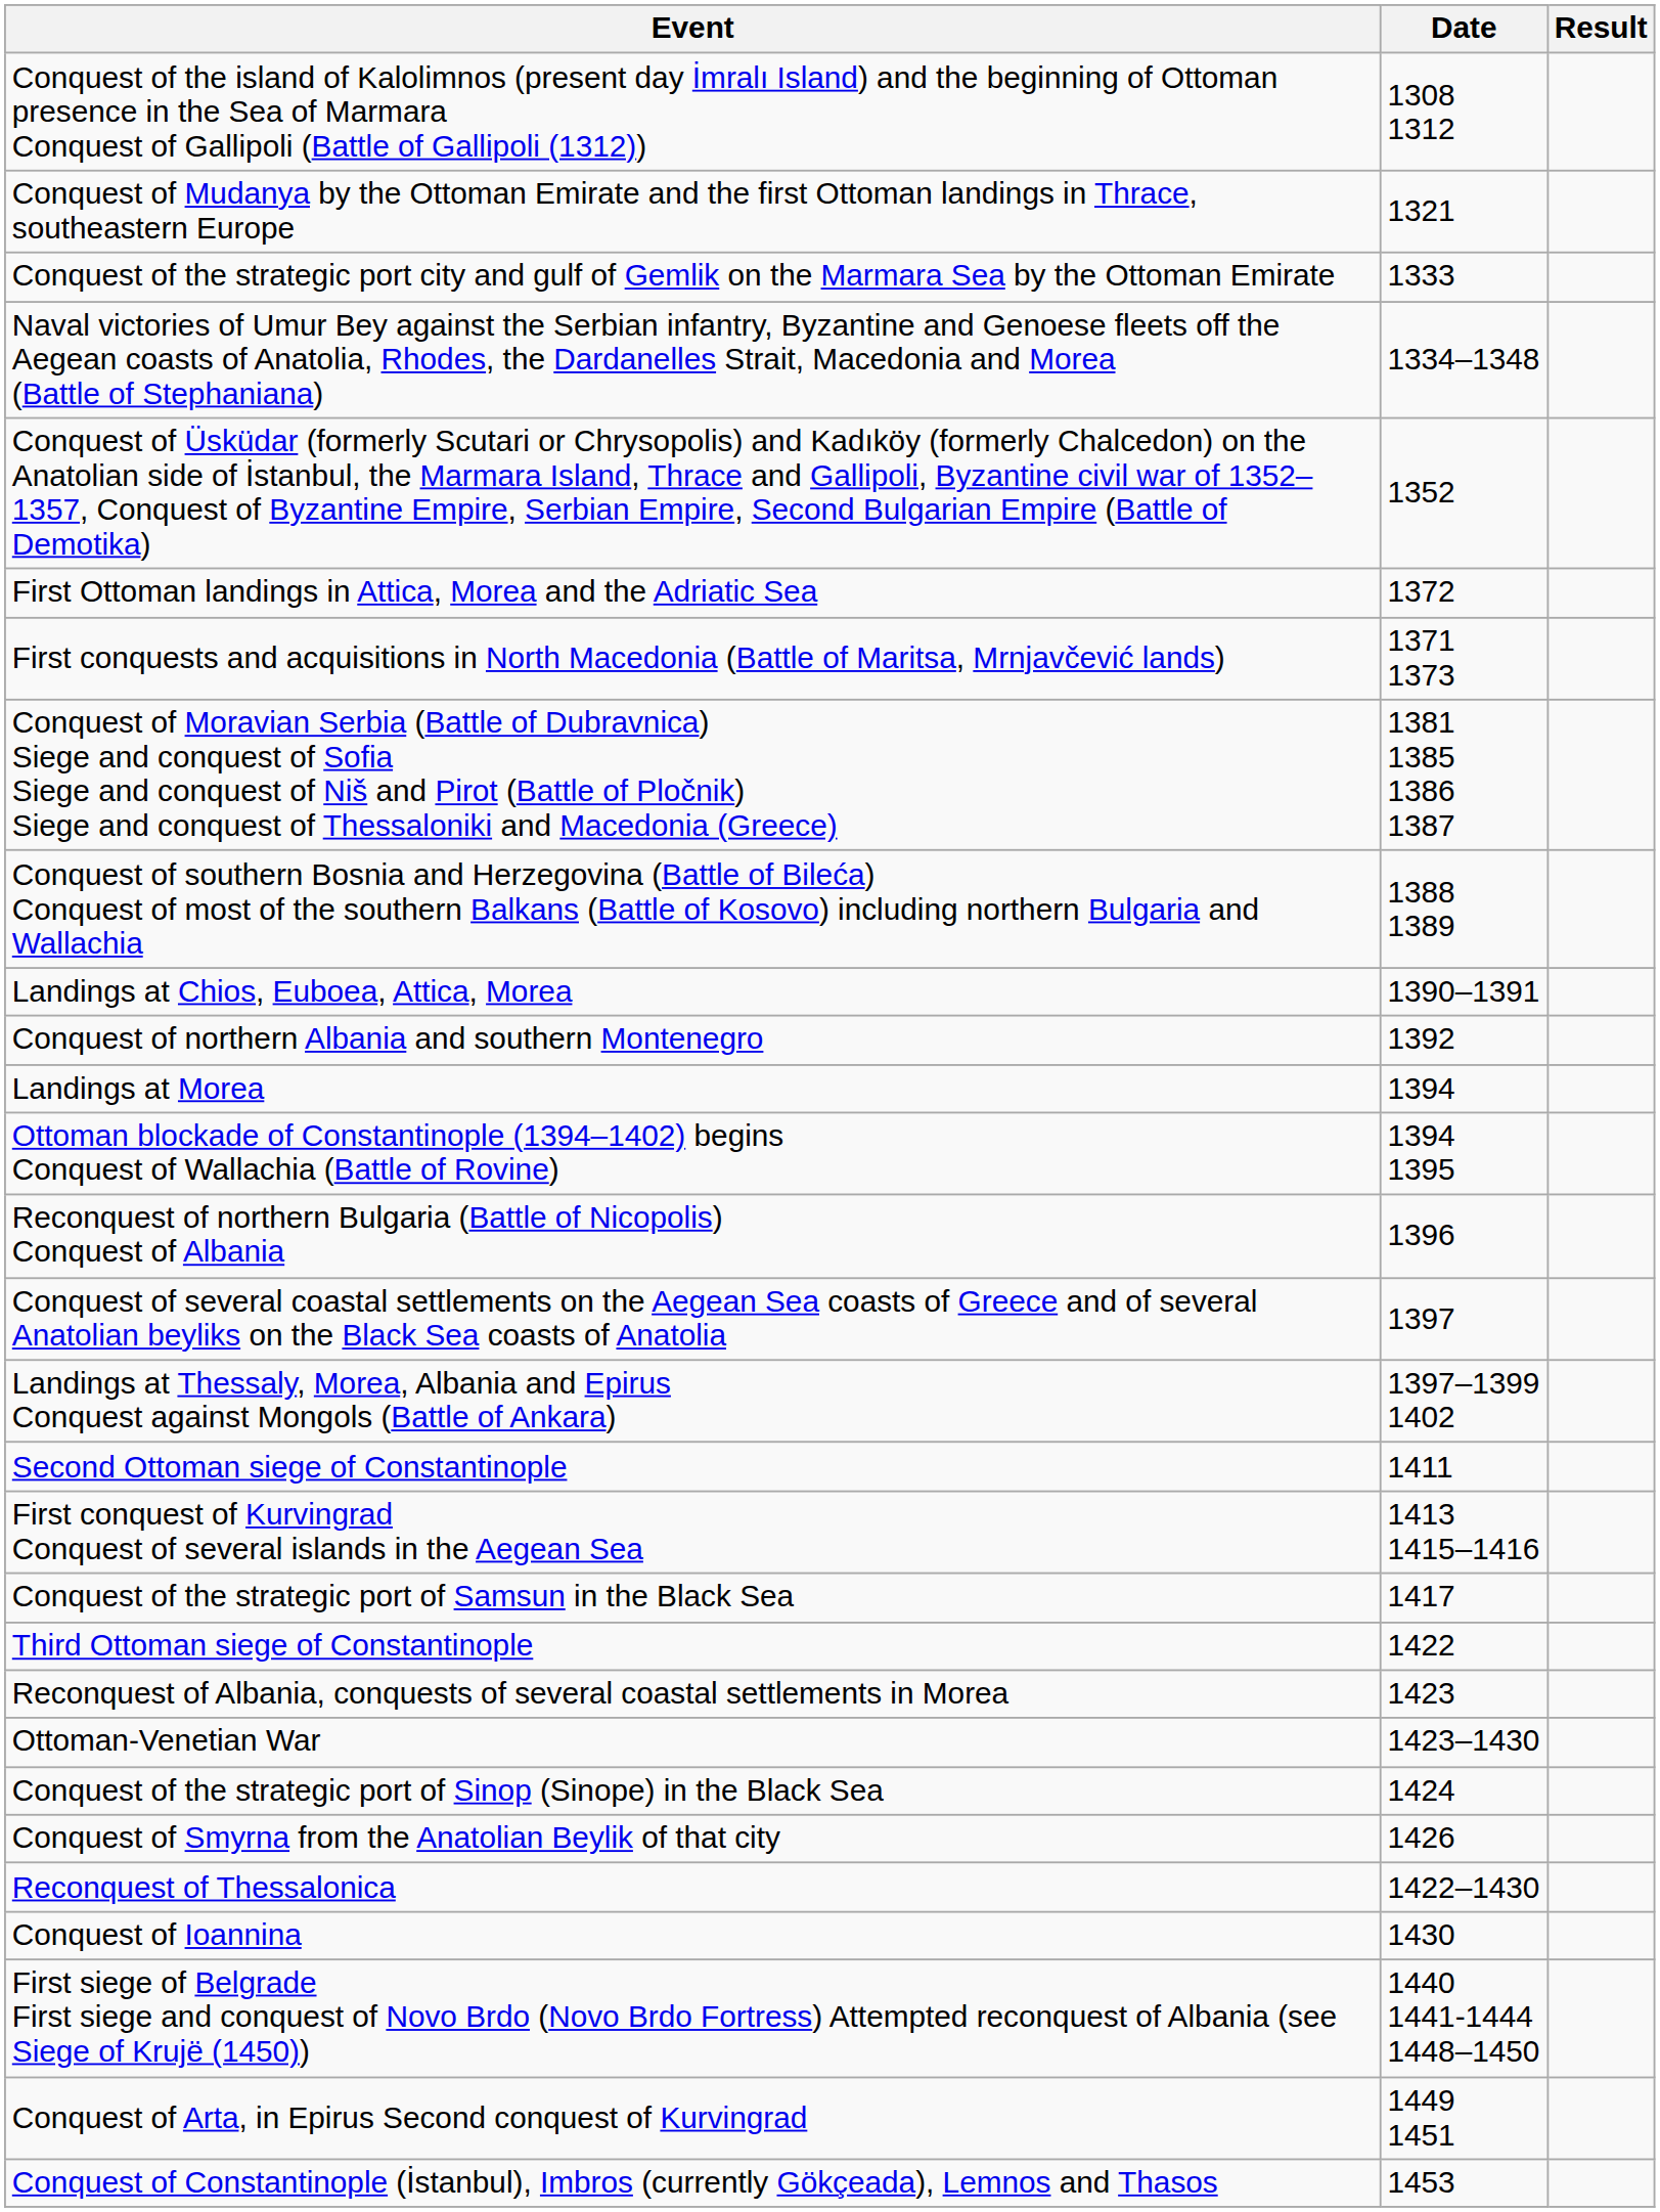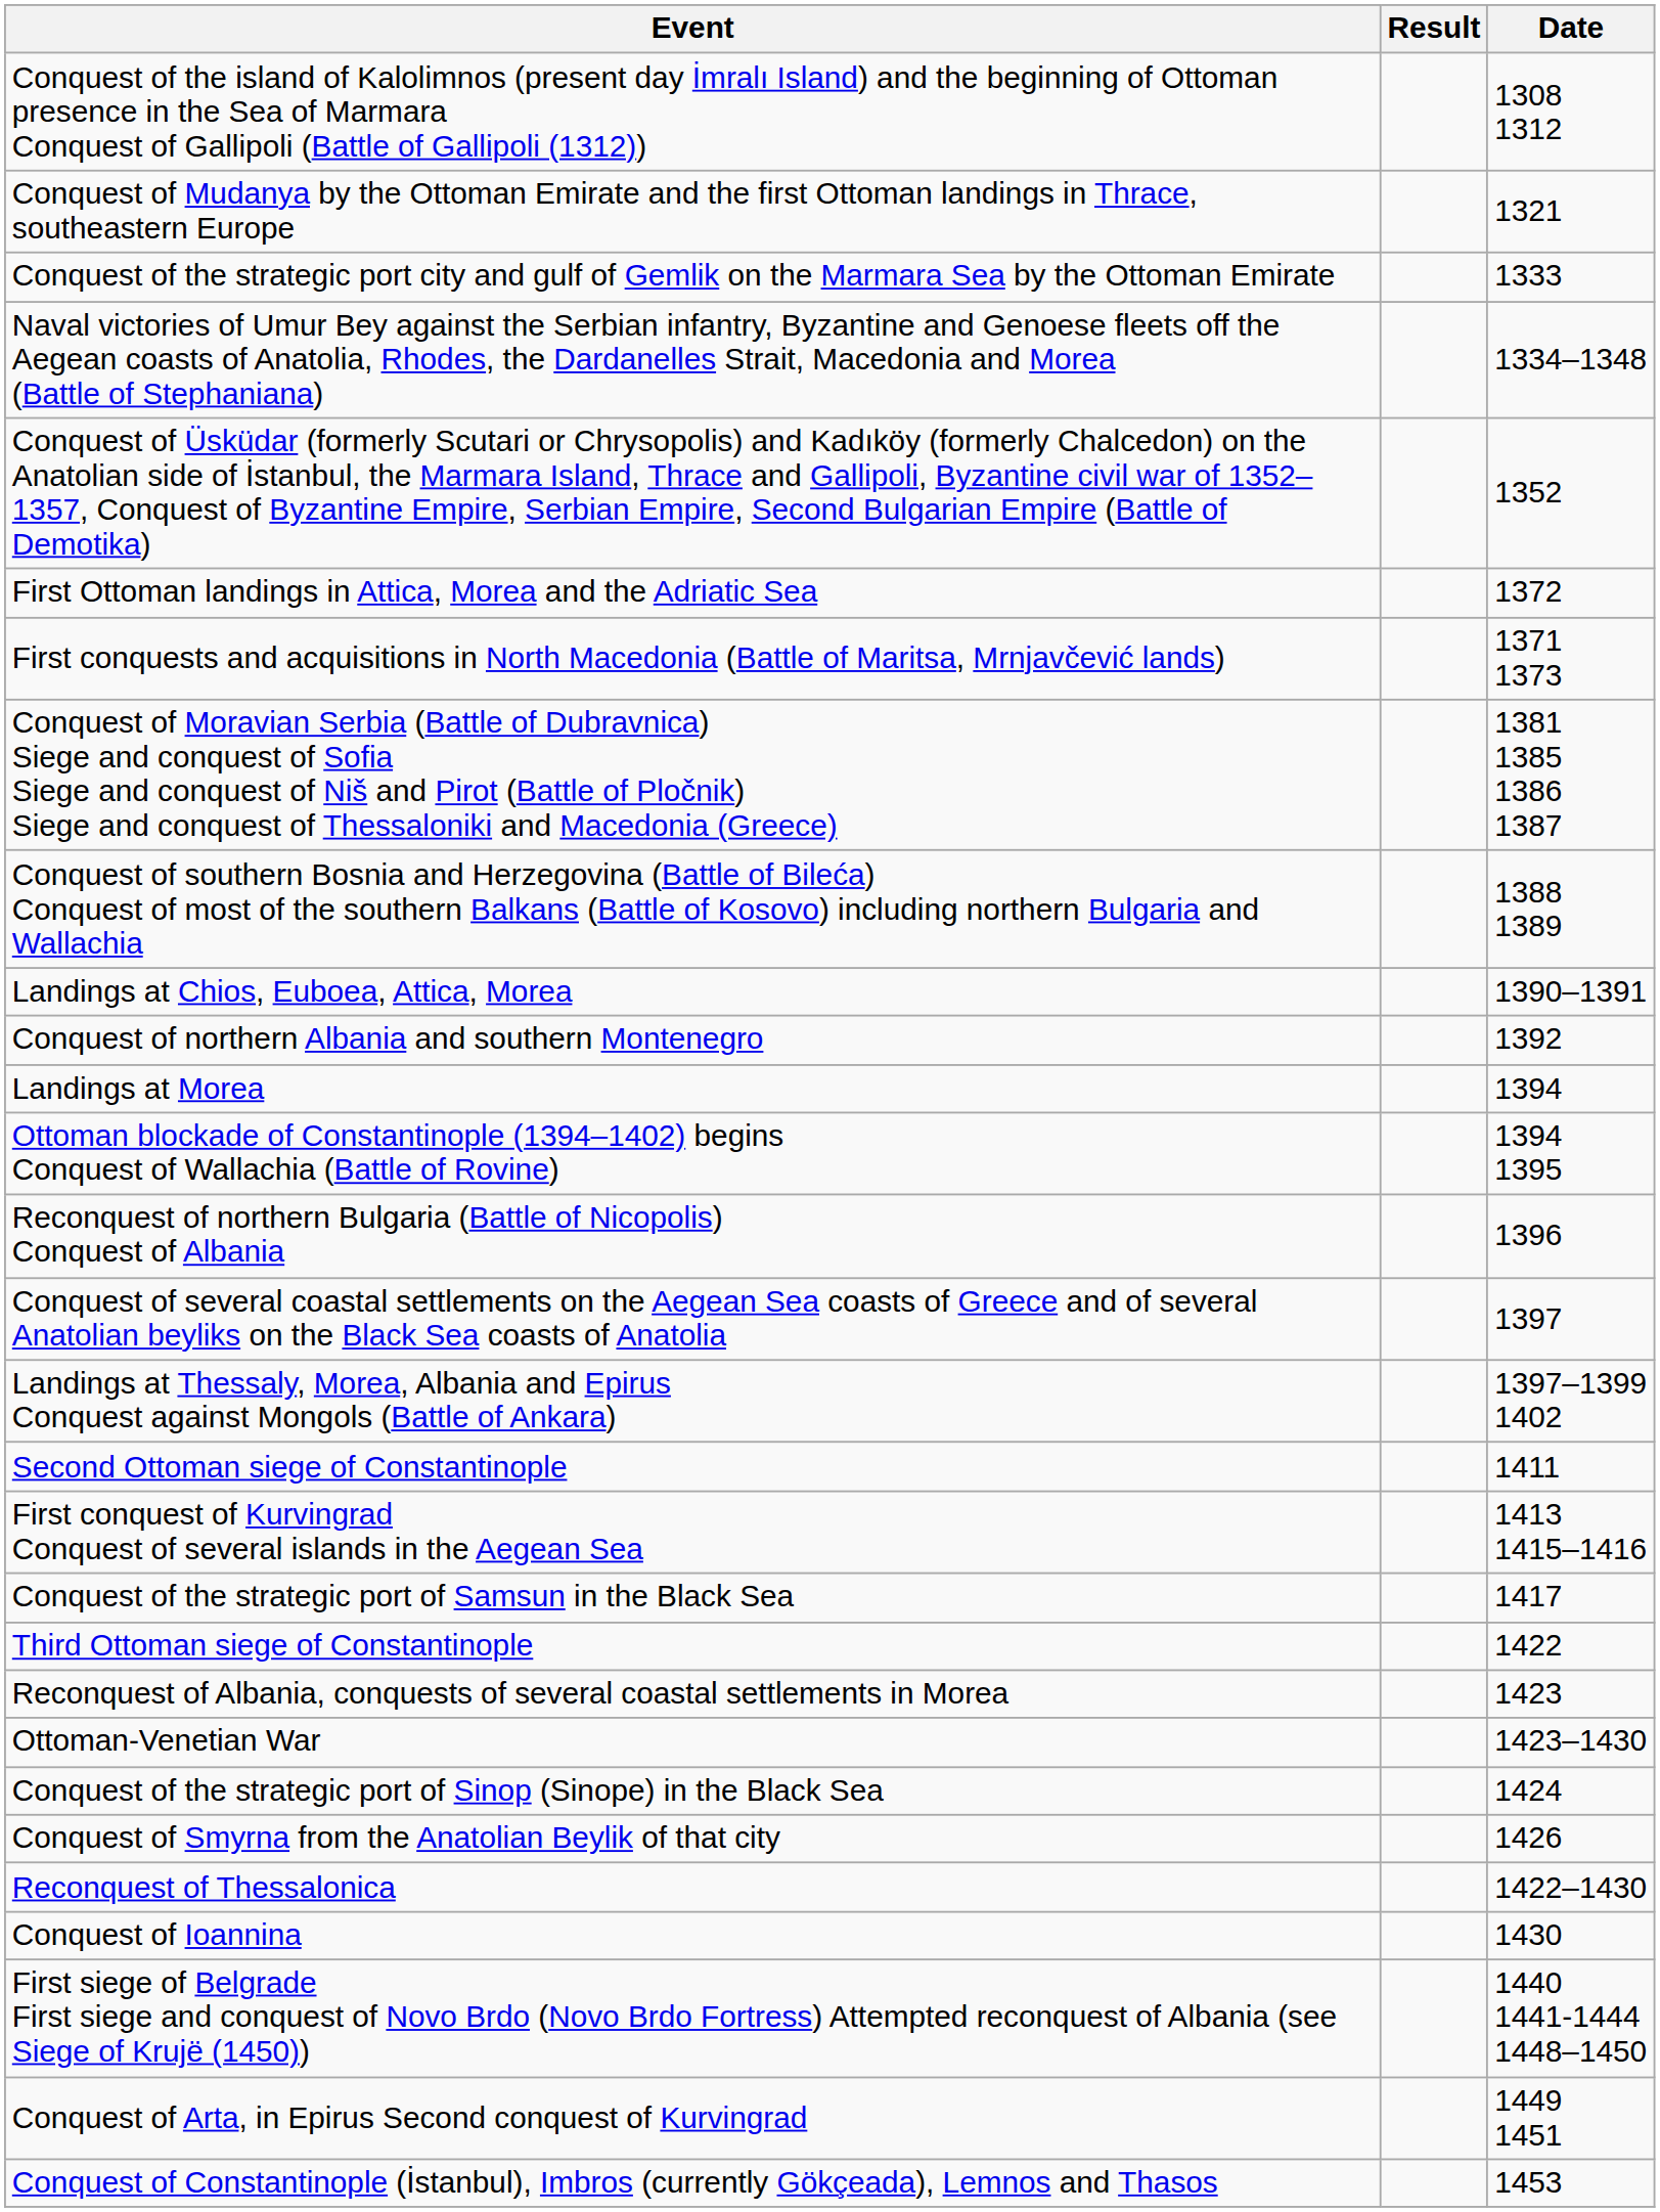columns swapped: Date <-> Result
